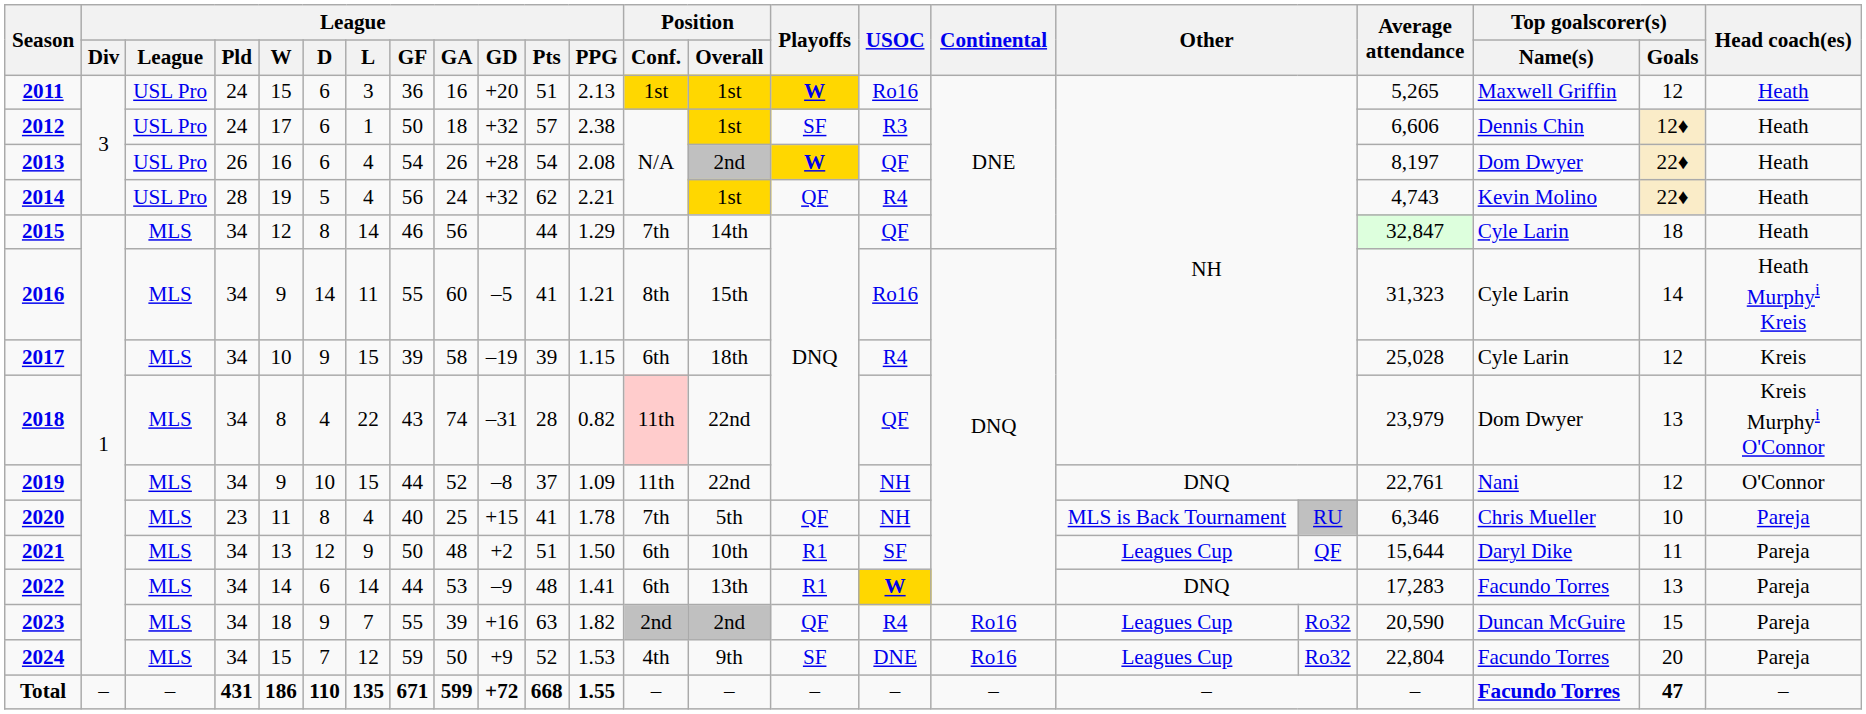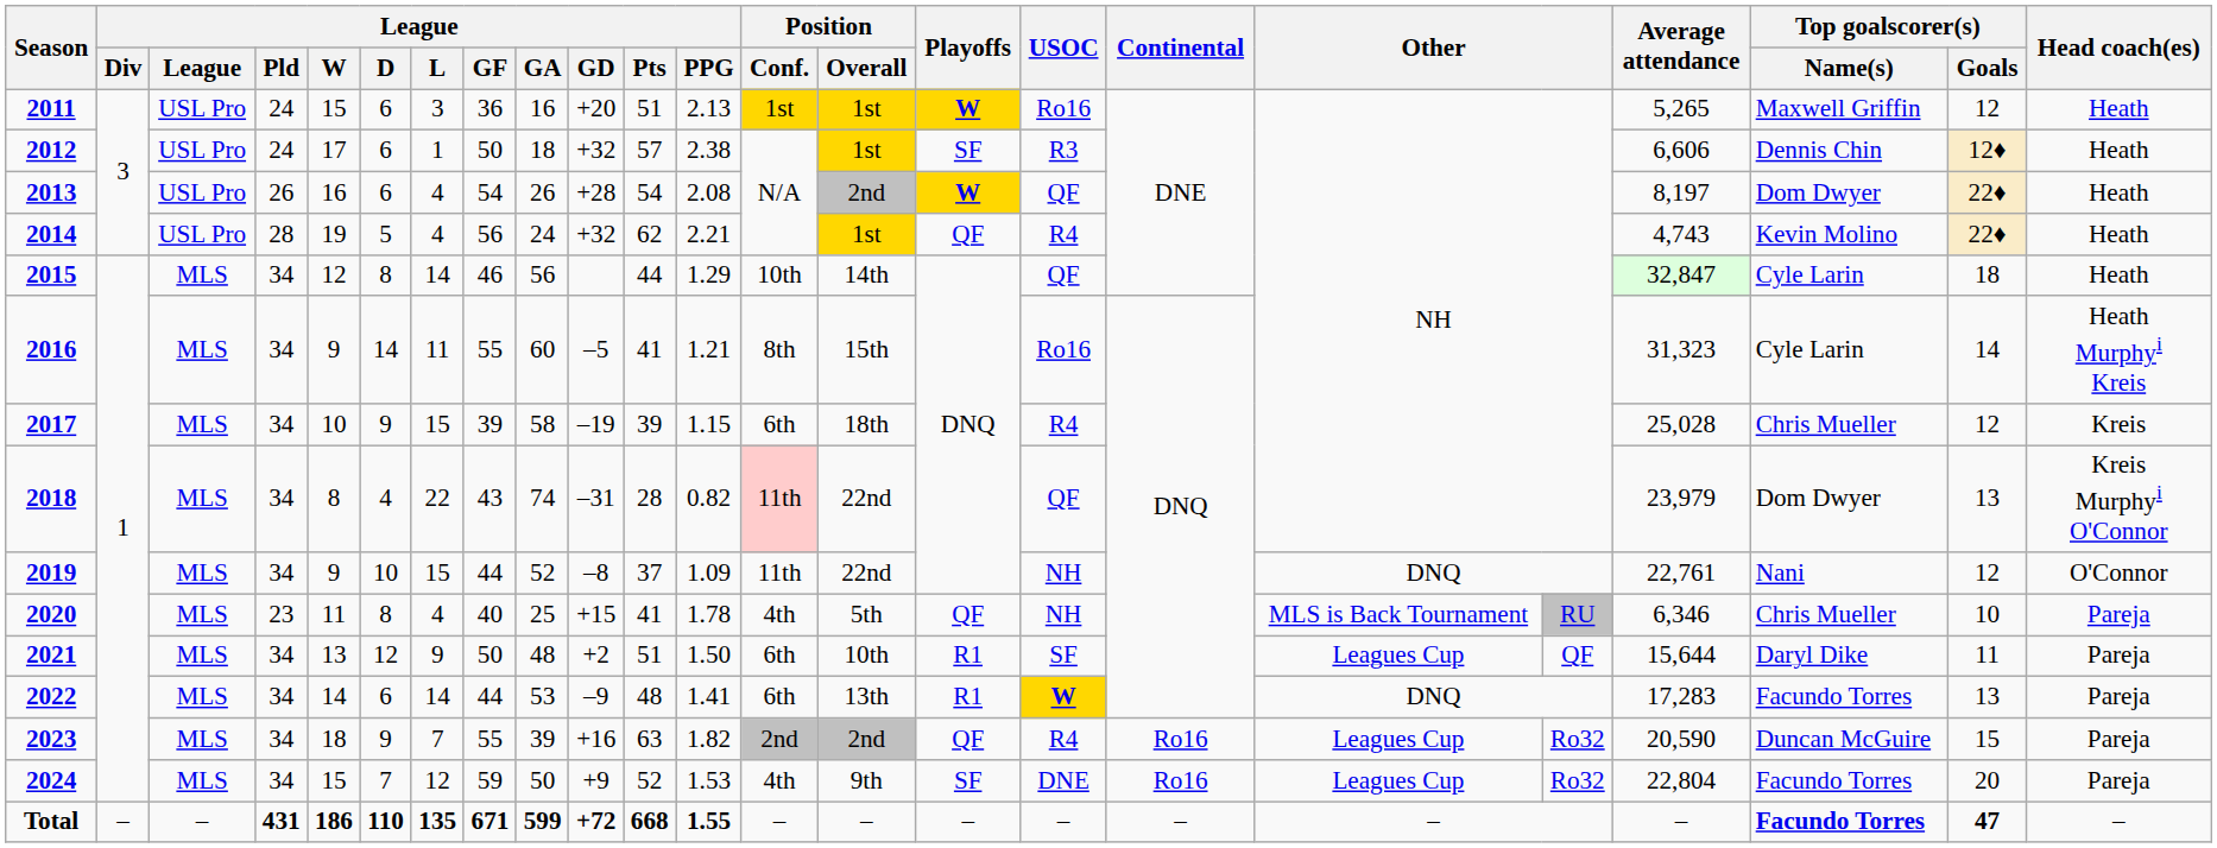2015 | Position / Conf.: 7th -> 10th
2017 | Top goalscorer(s) / Name(s): Cyle Larin -> Chris Mueller
2020 | Position / Conf.: 7th -> 4th
